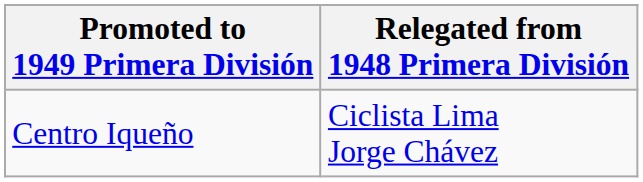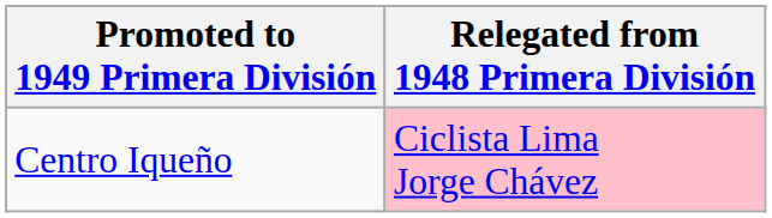Centro Iqueño | Relegated from 1948 Primera División: no background -> pink background
